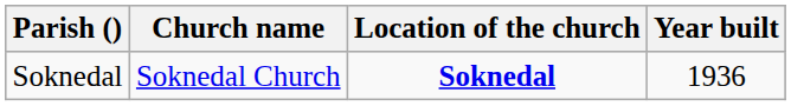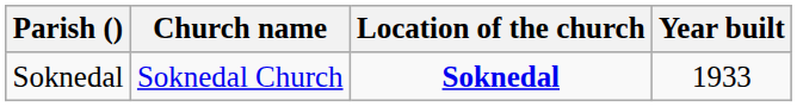row 2 | Year built: 1936 -> 1933
